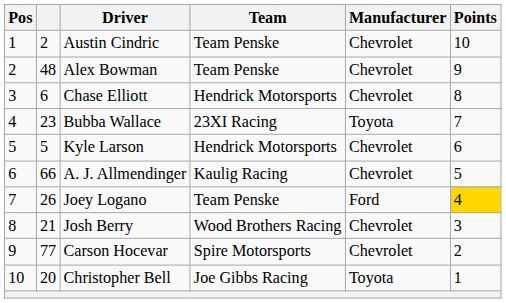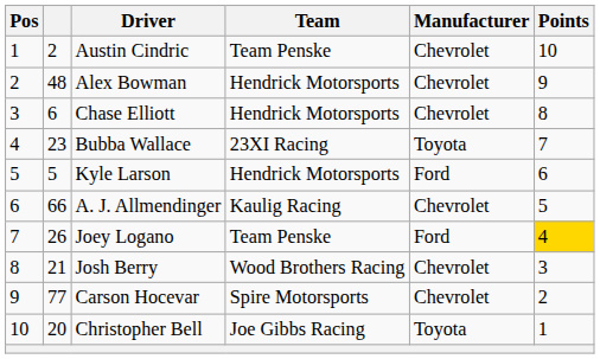Alex Bowman | Team: Team Penske -> Hendrick Motorsports
Kyle Larson | Manufacturer: Chevrolet -> Ford
